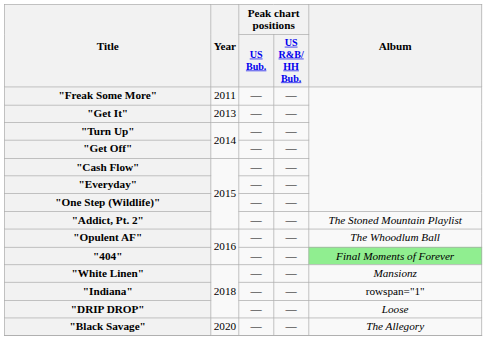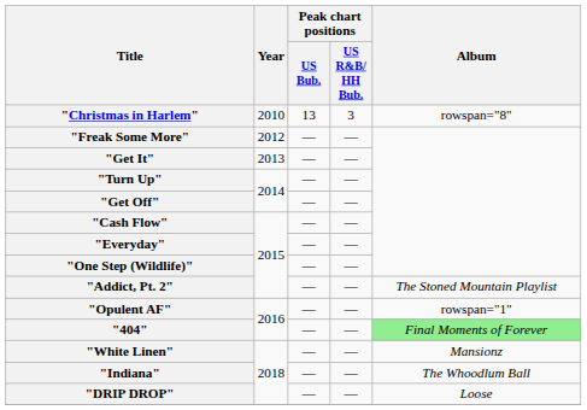+ row: "Christmas in Harlem" | 2010 | 13 | 3 | rowspan="8"
"Freak Some More" | Year: 2011 -> 2012
"Opulent AF" | Album: The Whoodlum Ball -> rowspan="1"
"Indiana" | Album: rowspan="1" -> The Whoodlum Ball
- row: "Black Savage" | 2020 | — | — | The Allegory
